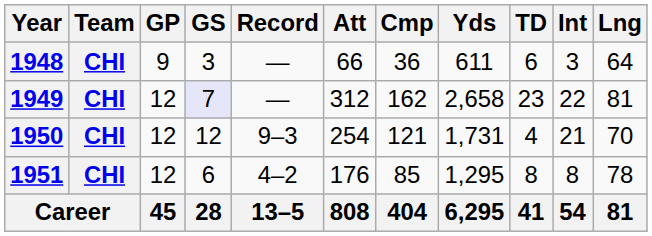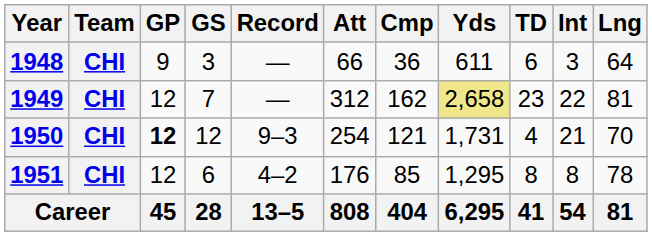1949 | GS: lavender background -> no background
1949 | Yds: no background -> khaki background
1950 | GP: normal -> bold
